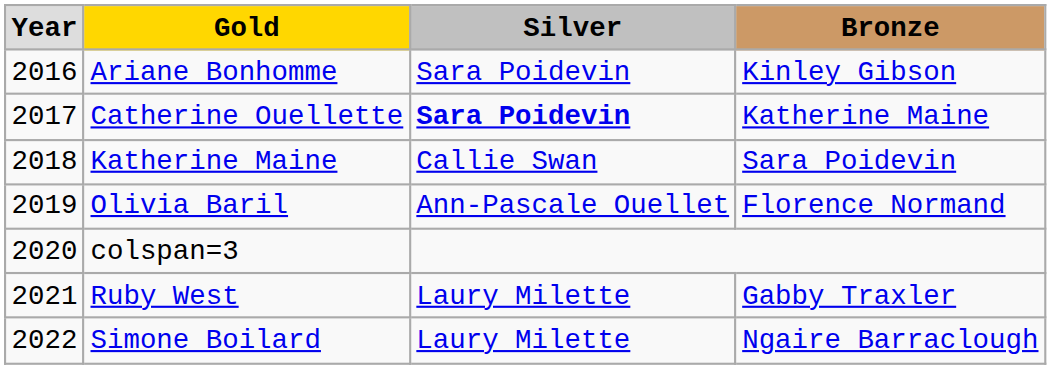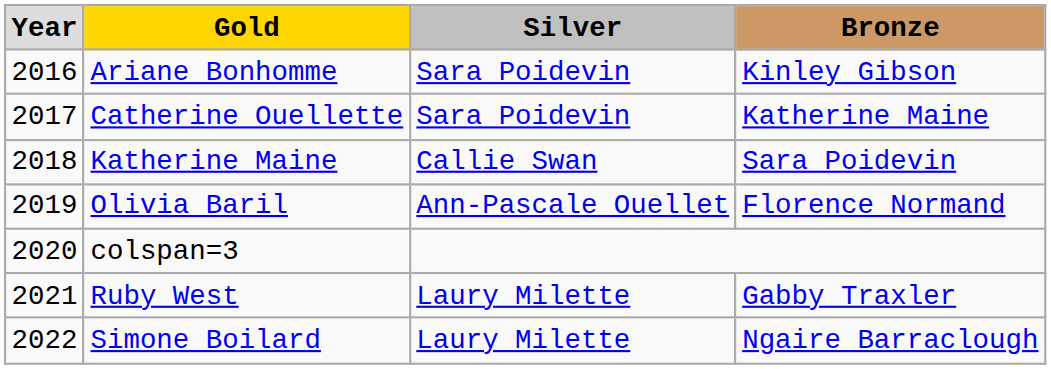Catherine Ouellette | Silver: bold -> normal
